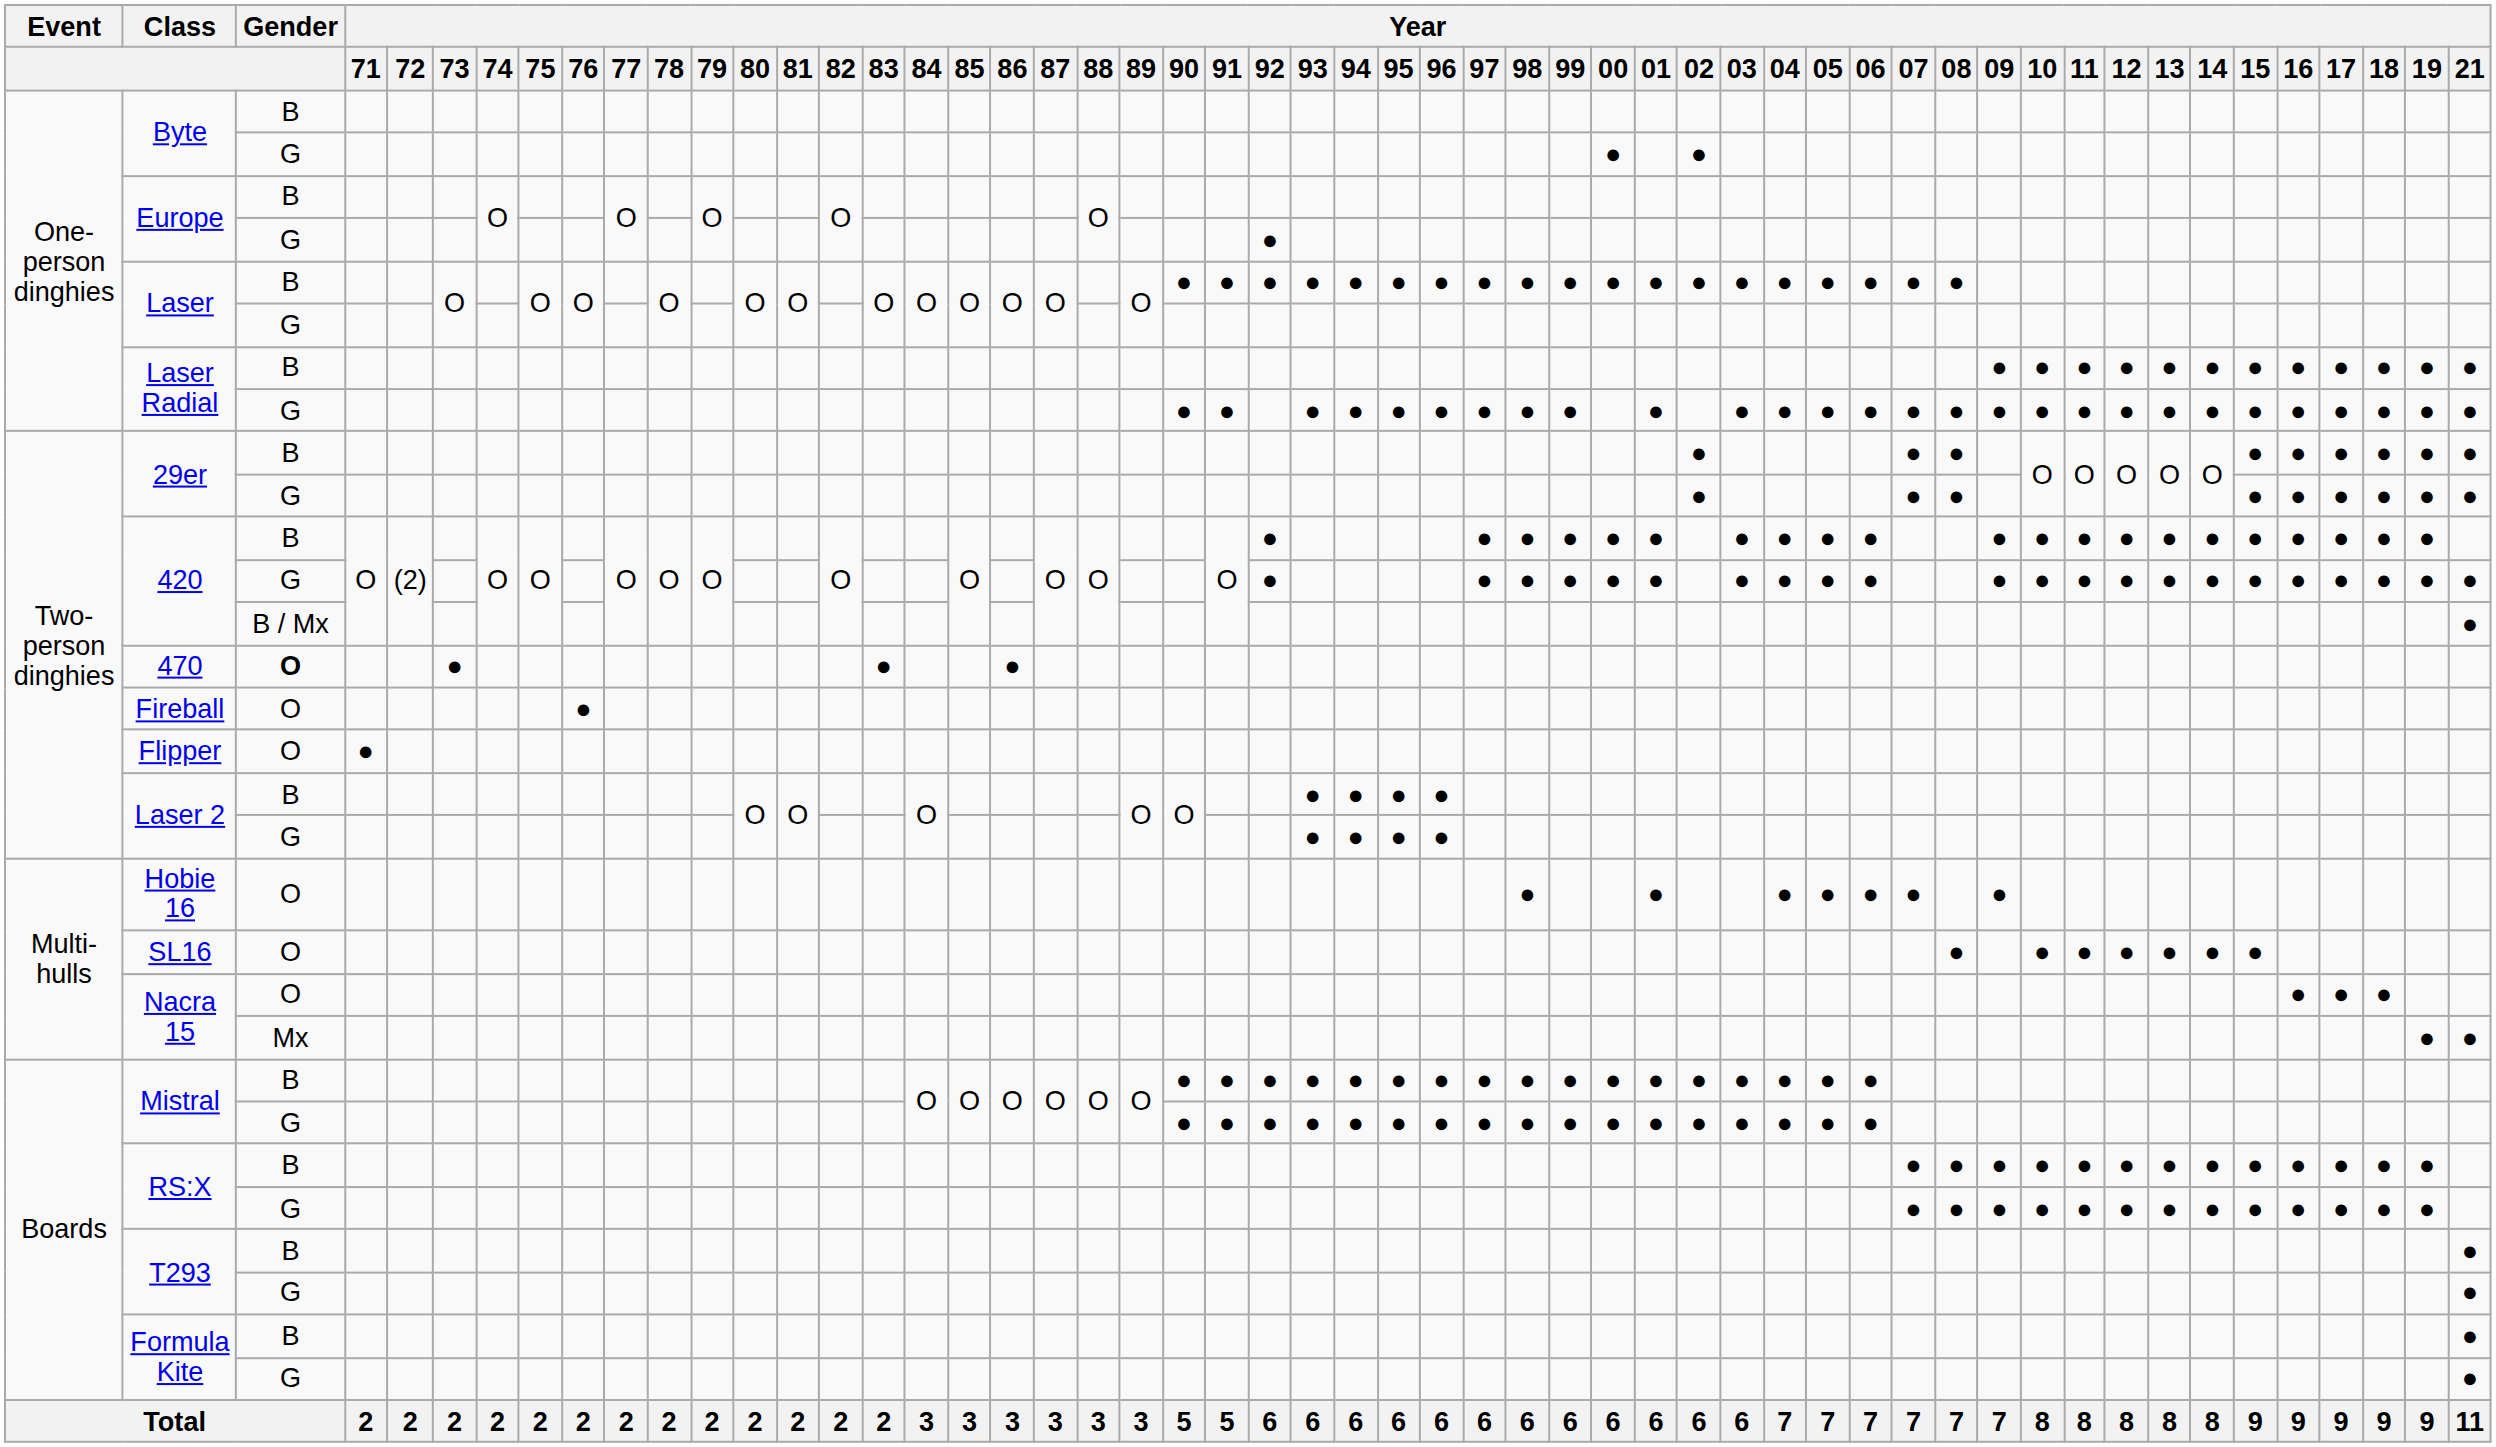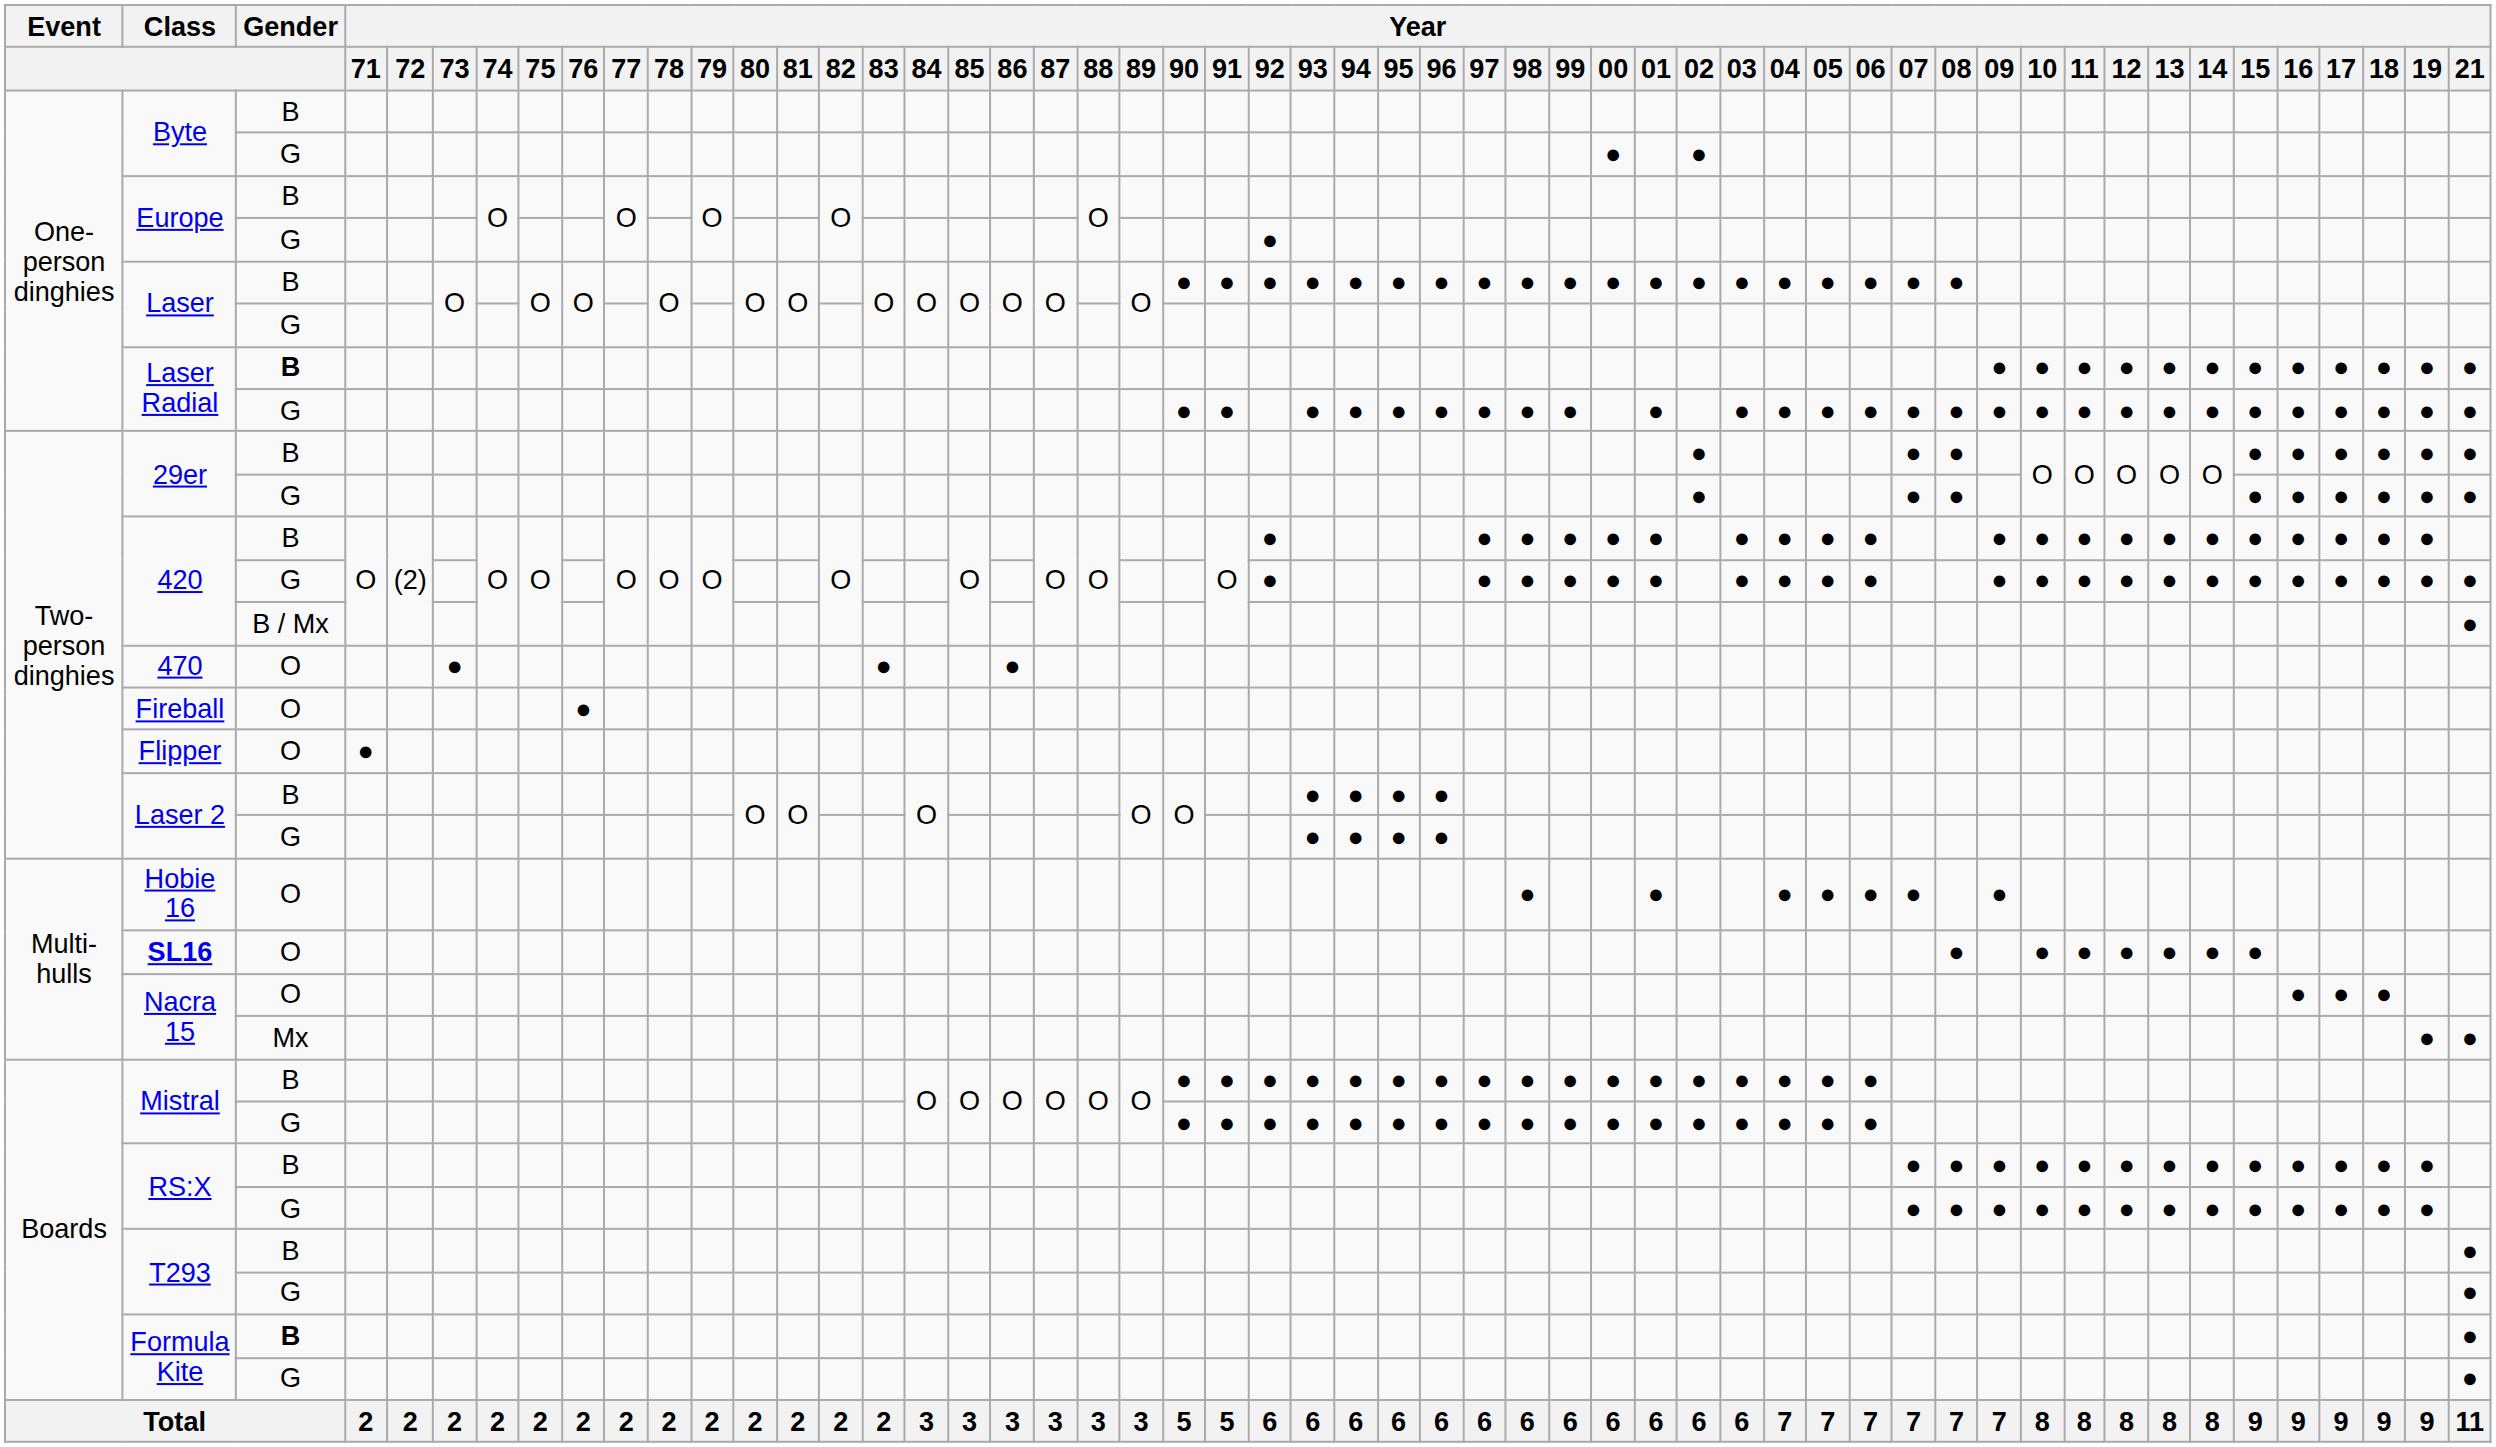Laser Radial / B | Gender: normal -> bold
470 | Gender: bold -> normal
SL16 | Class: normal -> bold
Formula Kite / B | Gender: normal -> bold
